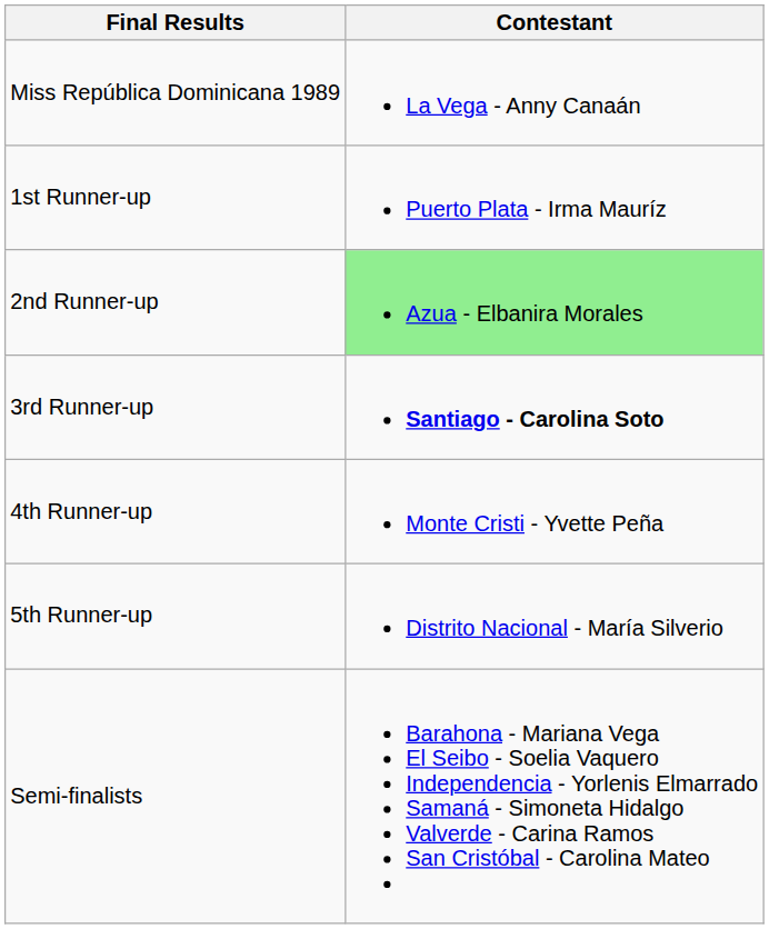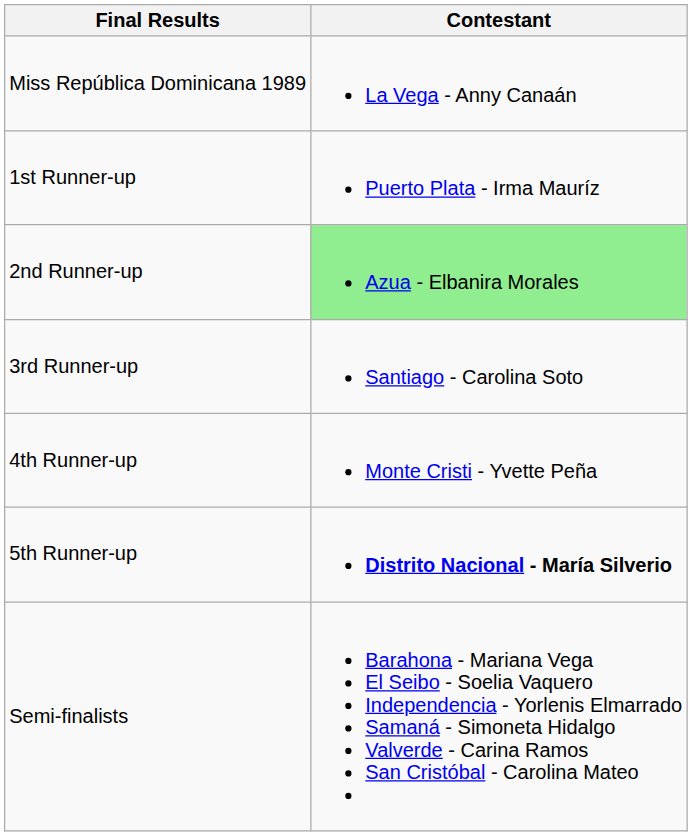3rd Runner-up | Contestant: bold -> normal
5th Runner-up | Contestant: normal -> bold
